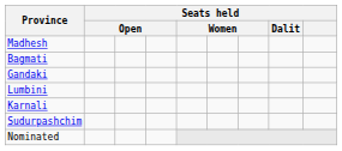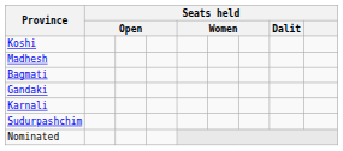+ row: Koshi
- row: Lumbini
